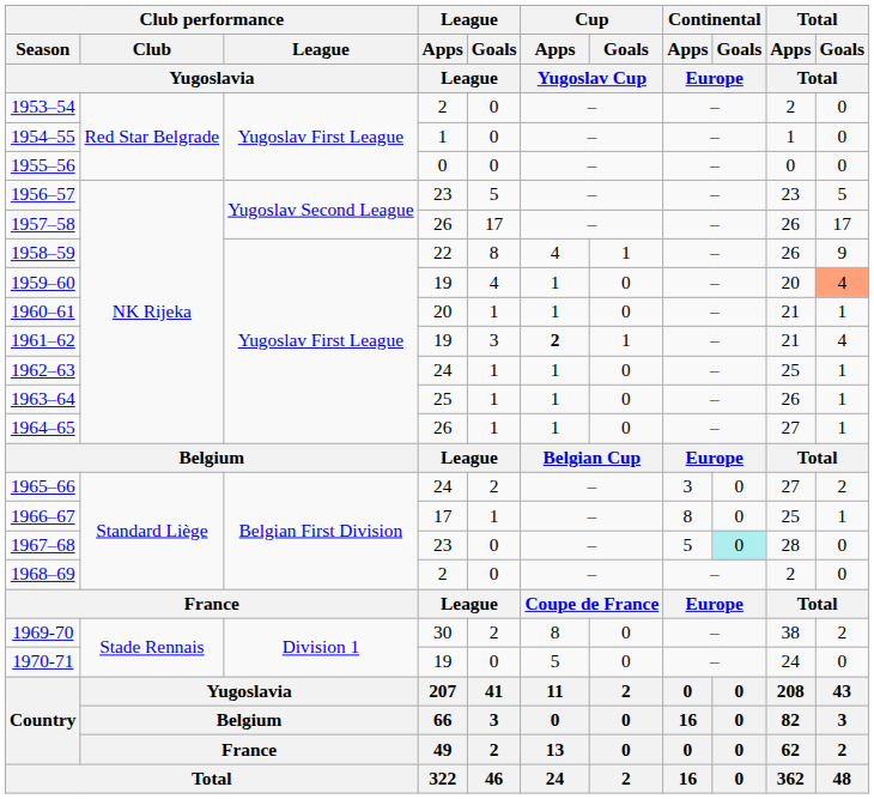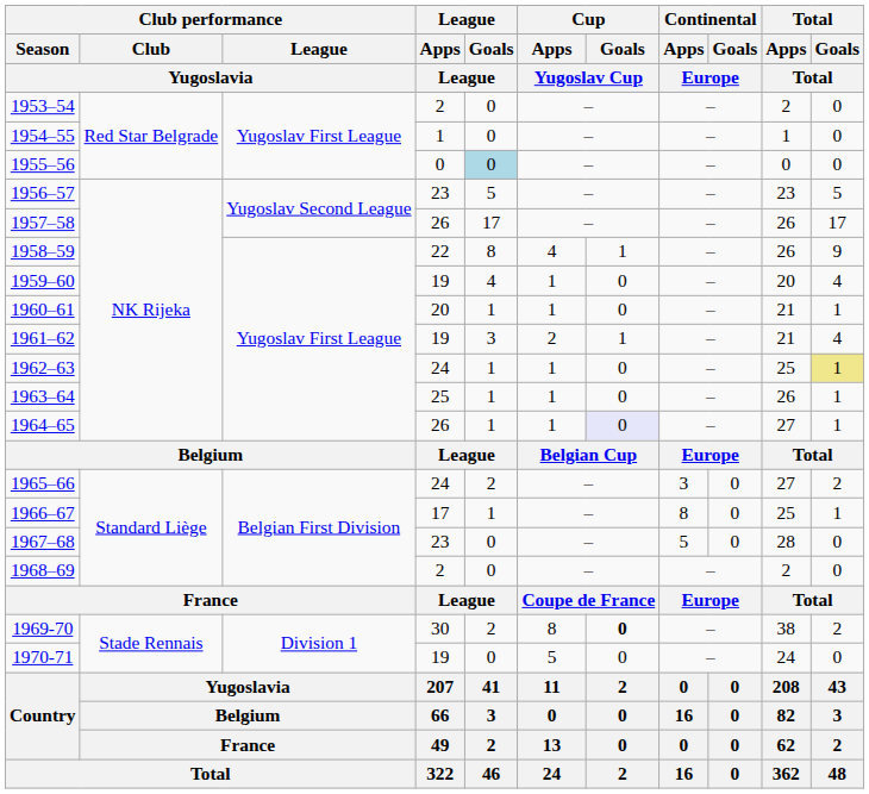1955–56 | League / Goals / League: no background -> lightblue background
1959–60 | Total / Goals / Total: lightsalmon background -> no background
1961–62 | Cup / Apps / Yugoslav Cup: bold -> normal
1962–63 | Total / Goals / Total: no background -> khaki background
1964–65 | Cup / Goals / Yugoslav Cup: no background -> lavender background
1967–68 | Continental / Goals / Europe: paleturquoise background -> no background
1969-70 | Cup / Goals / Yugoslav Cup: normal -> bold
